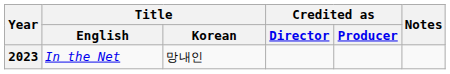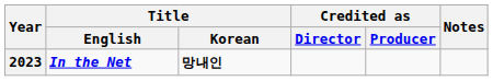2023 | Title / English: normal -> bold
2023 | Title / Korean: normal -> bold
